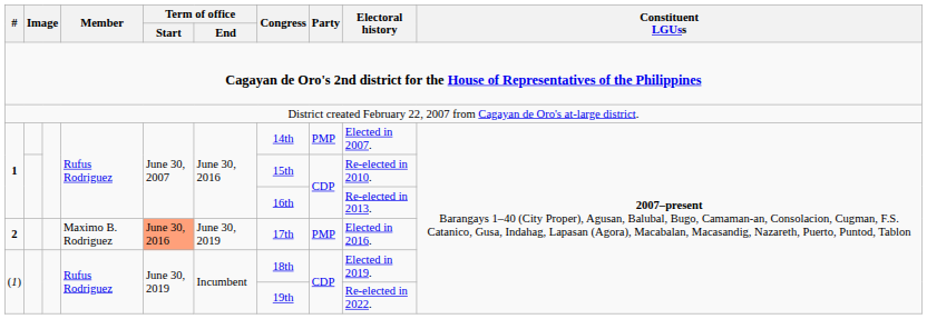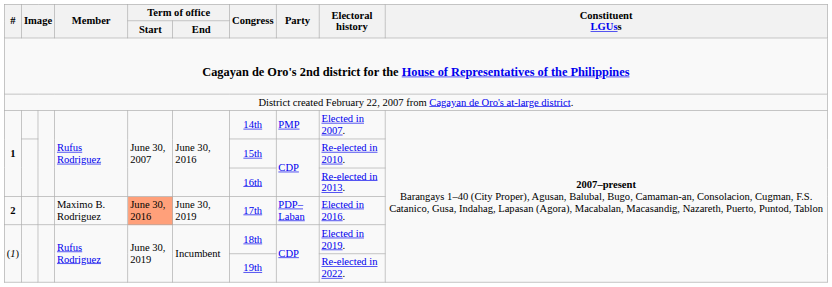2 | Party: PMP -> PDP–Laban
